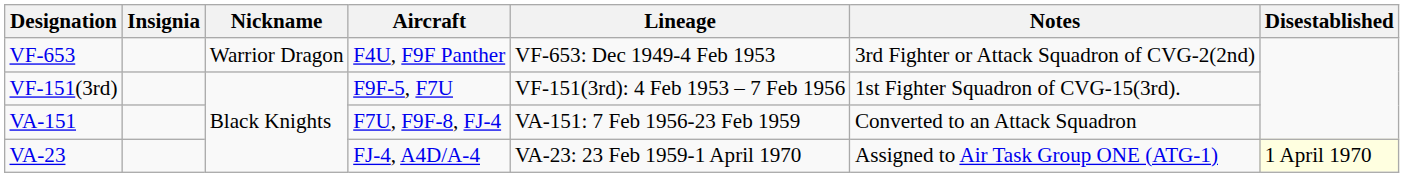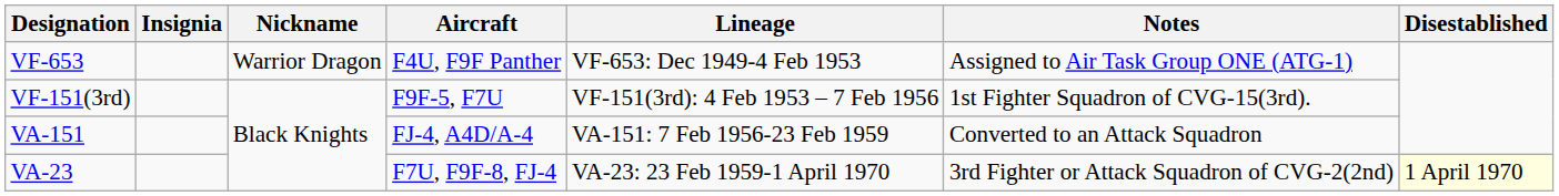VF-653 | Notes: 3rd Fighter or Attack Squadron of CVG-2(2nd) -> Assigned to Air Task Group ONE (ATG-1)
VA-151 | Aircraft: F7U, F9F-8, FJ-4 -> FJ-4, A4D/A-4
VA-23 | Aircraft: FJ-4, A4D/A-4 -> F7U, F9F-8, FJ-4
VA-23 | Notes: Assigned to Air Task Group ONE (ATG-1) -> 3rd Fighter or Attack Squadron of CVG-2(2nd)
